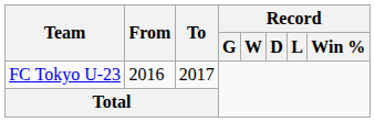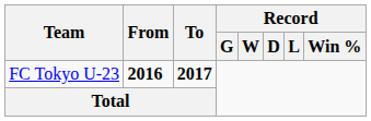FC Tokyo U-23 | From: normal -> bold
FC Tokyo U-23 | To: normal -> bold
